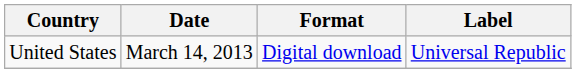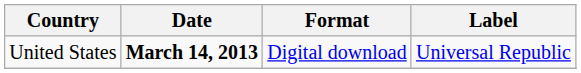United States | Date: normal -> bold
